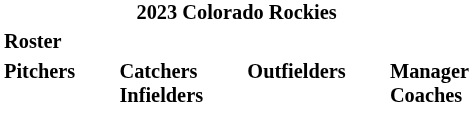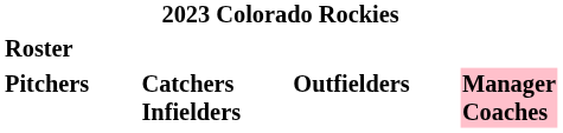Pitchers | column 4: no background -> pink background
